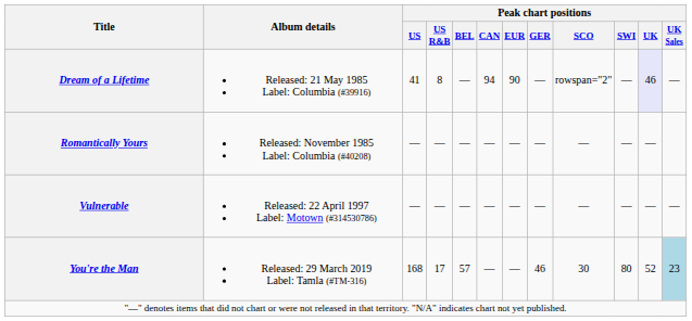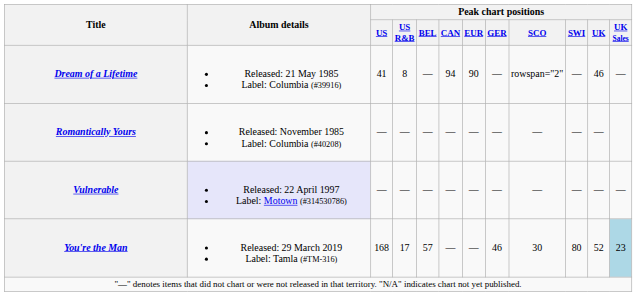Dream of a Lifetime | Peak chart positions / UK: lavender background -> no background
Vulnerable | Album details: no background -> lavender background
